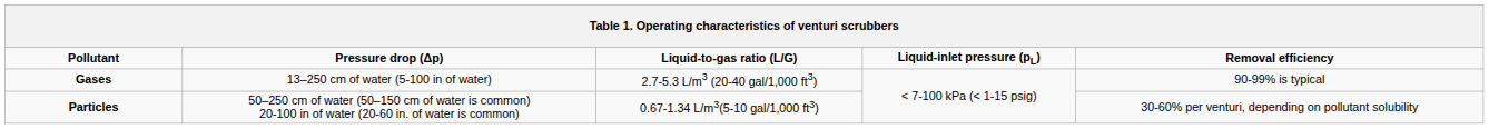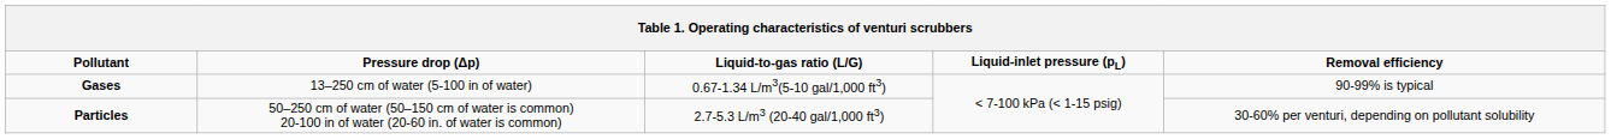Gases | Liquid-to-gas ratio (L/G): 2.7-5.3 L/m3 (20-40 gal/1,000 ft3) -> 0.67-1.34 L/m3(5-10 gal/1,000 ft3)
Particles | Liquid-to-gas ratio (L/G): 0.67-1.34 L/m3(5-10 gal/1,000 ft3) -> 2.7-5.3 L/m3 (20-40 gal/1,000 ft3)
